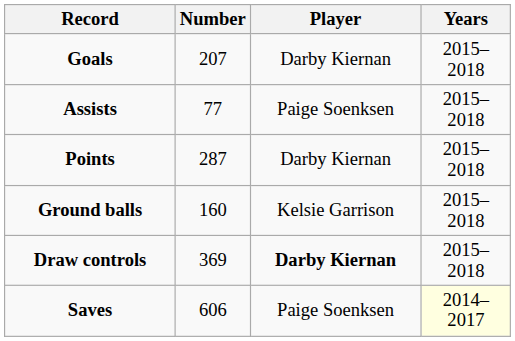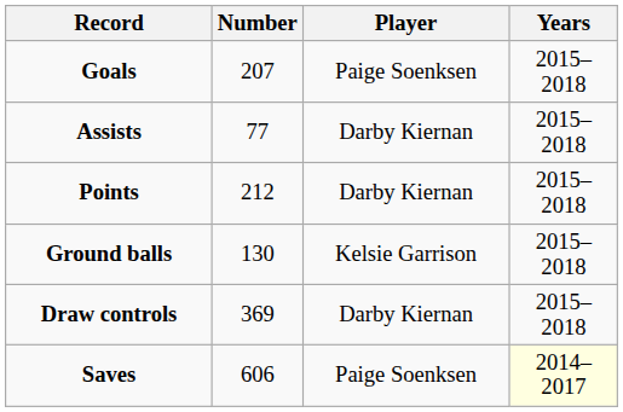Goals | Player: Darby Kiernan -> Paige Soenksen
Assists | Player: Paige Soenksen -> Darby Kiernan
Points | Number: 287 -> 212
Ground balls | Number: 160 -> 130
Draw controls | Player: bold -> normal
